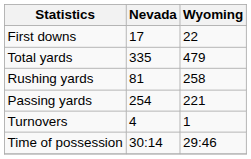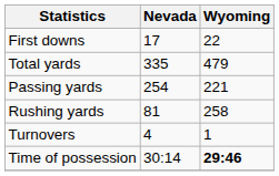rows swapped: Rushing yards <-> Passing yards
Time of possession | Wyoming: normal -> bold
